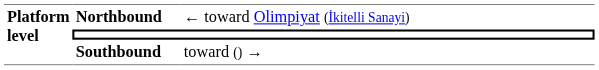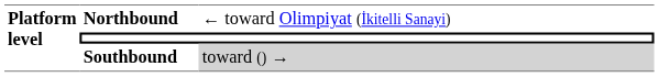Southbound | column 3: no background -> lightgrey background
